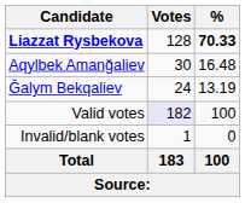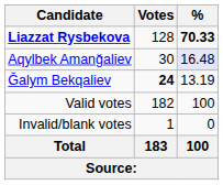Aqylbek Amanğaliev | %: no background -> lavender background
Ğalym Bekqaliev | Votes: normal -> bold
Valid votes | Votes: lavender background -> no background
